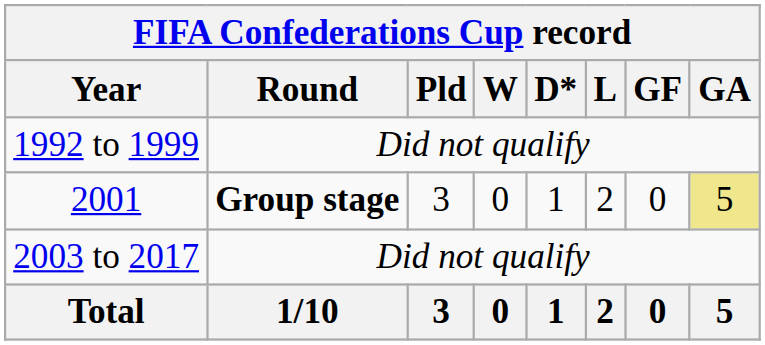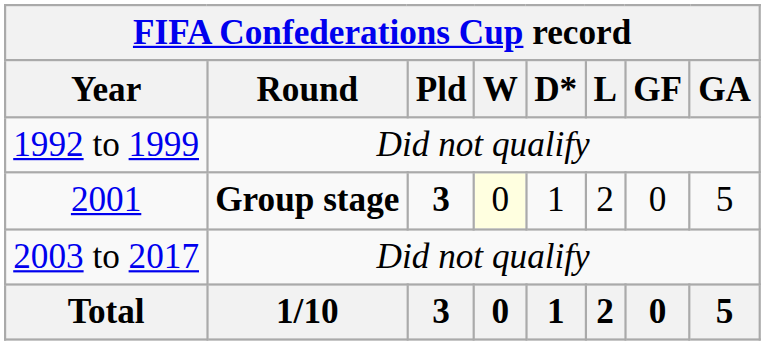2001 | FIFA Confederations Cup record / Pld: normal -> bold
2001 | FIFA Confederations Cup record / W: no background -> lightyellow background
2001 | FIFA Confederations Cup record / GA: khaki background -> no background
